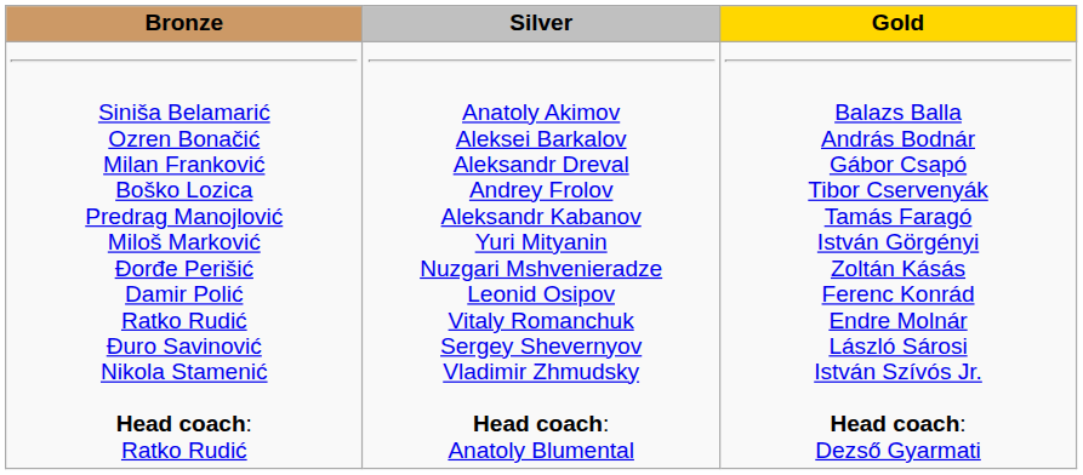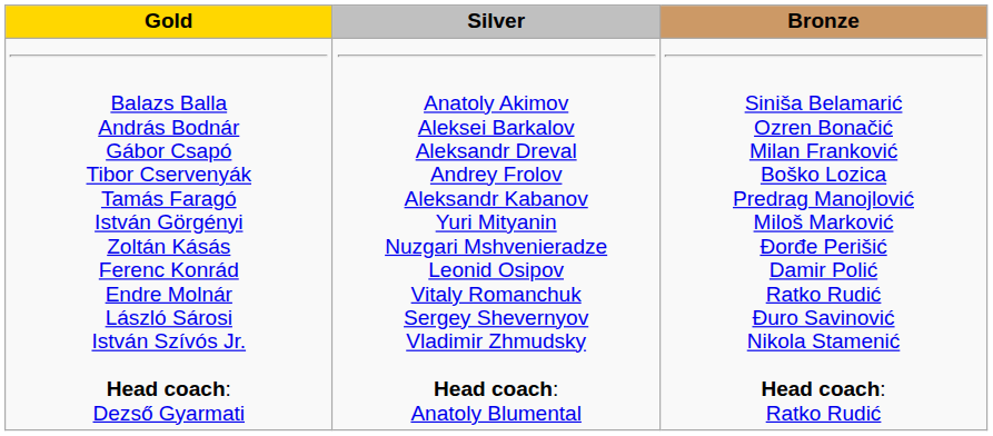columns swapped: Gold <-> Bronze
